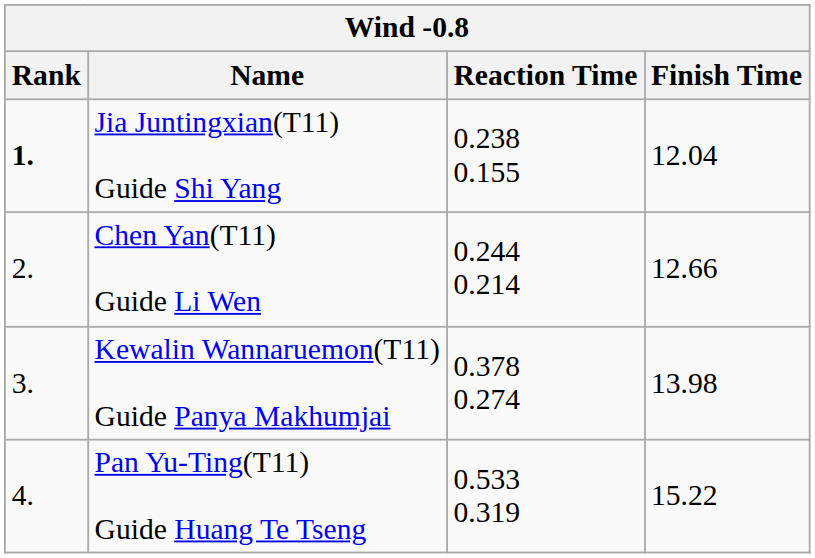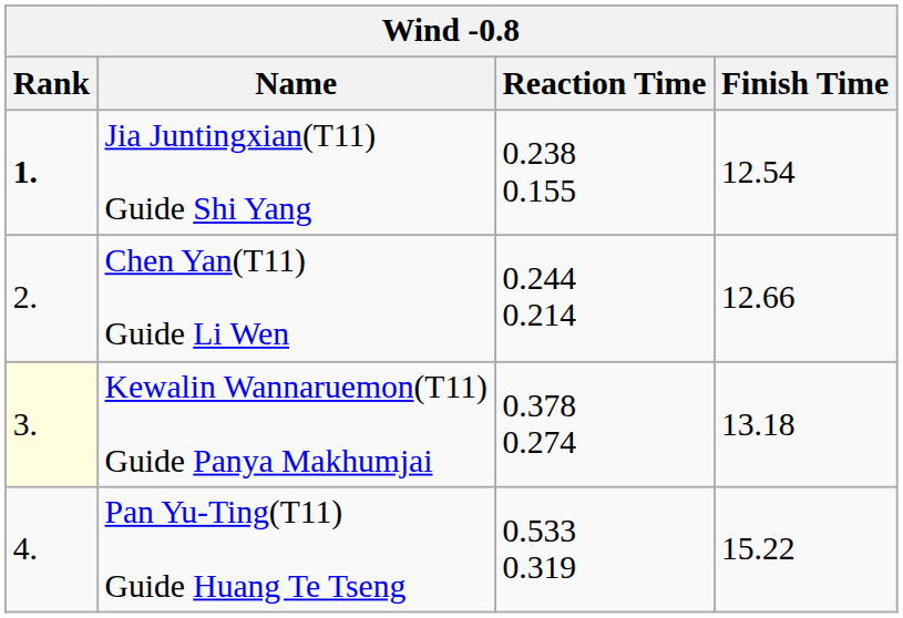Jia Juntingxian(T11) Guide Shi Yang | Finish Time: 12.04 -> 12.54
Kewalin Wannaruemon(T11) Guide Panya Makhumjai | Rank: no background -> lightyellow background
Kewalin Wannaruemon(T11) Guide Panya Makhumjai | Finish Time: 13.98 -> 13.18
